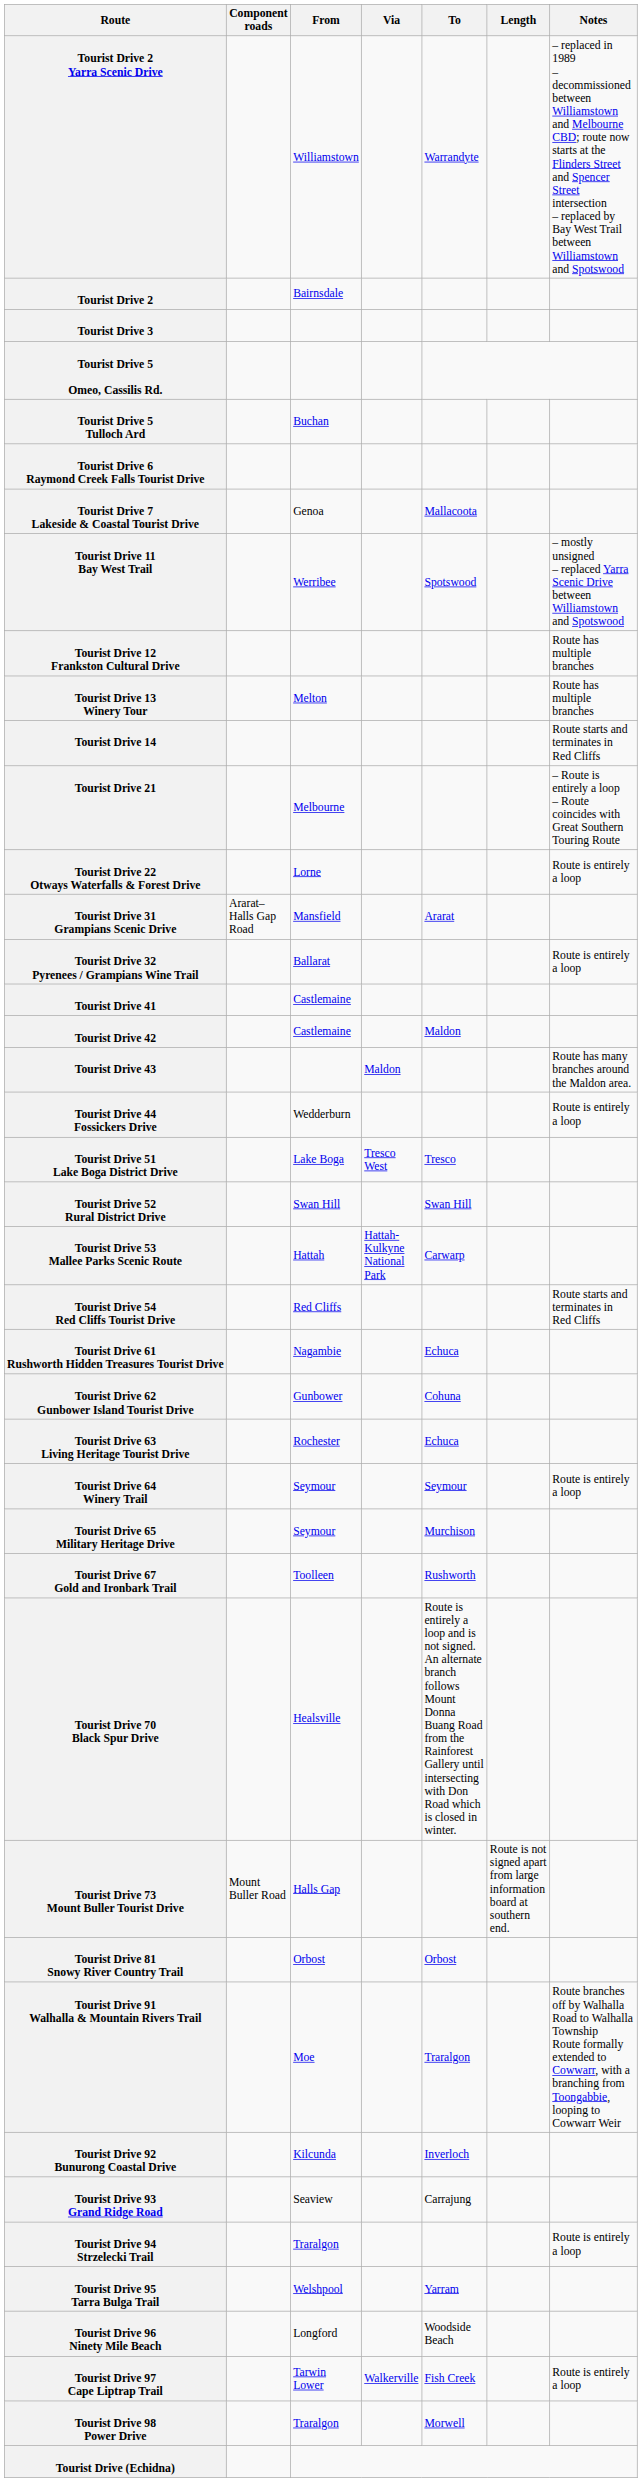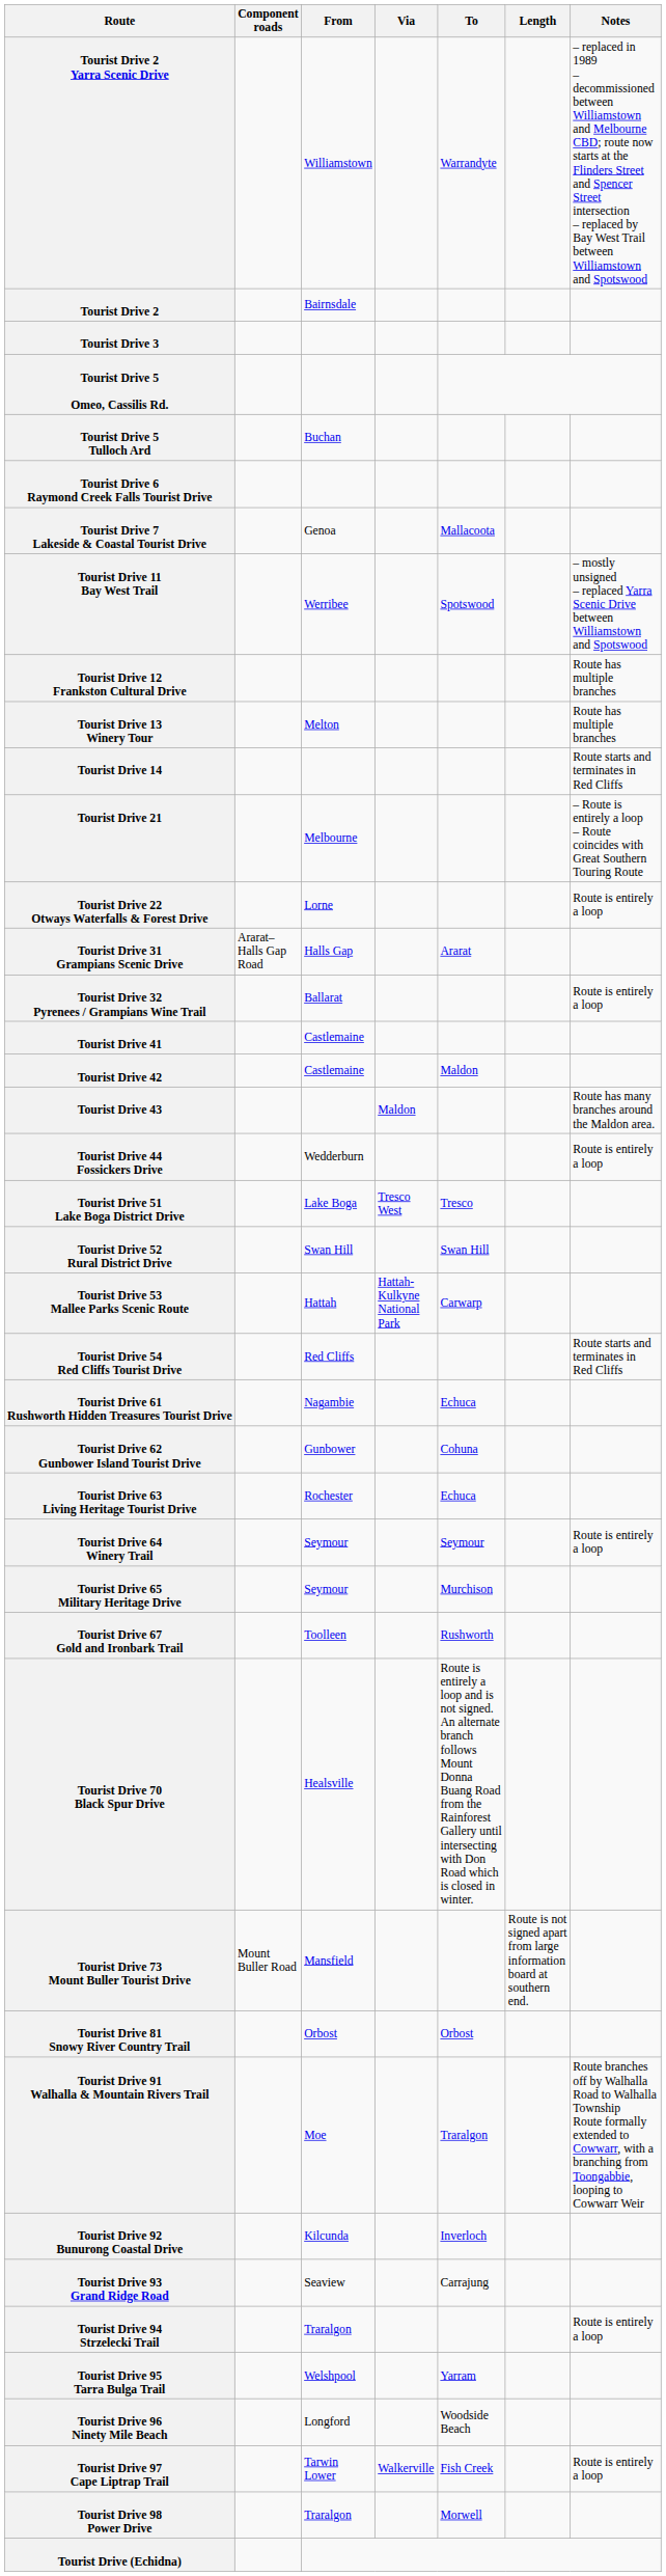Tourist Drive 31 Grampians Scenic Drive | From: Mansfield -> Halls Gap
Tourist Drive 73 Mount Buller Tourist Drive | From: Halls Gap -> Mansfield
